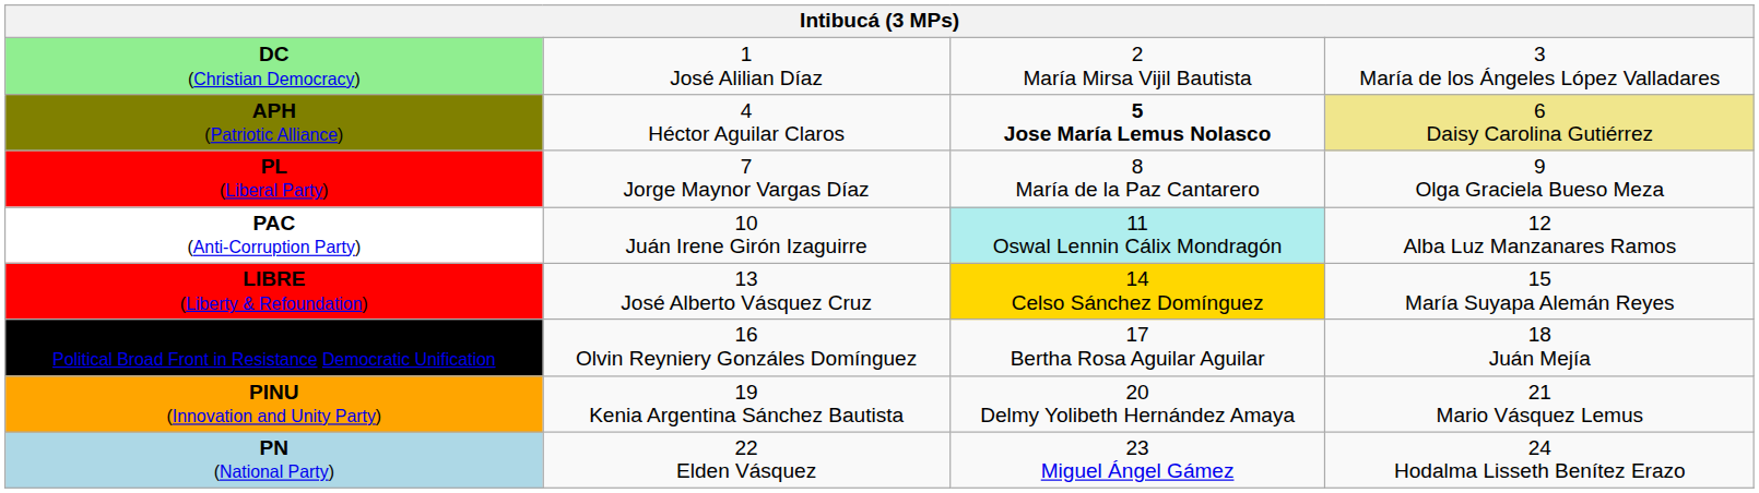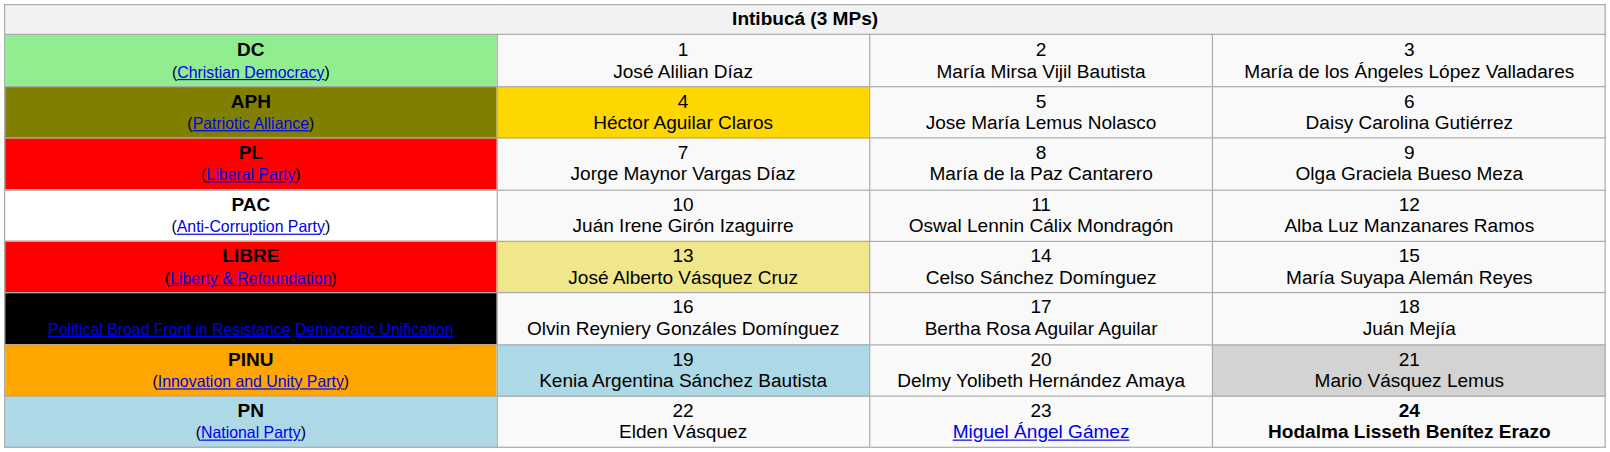APH (Patriotic Alliance) | column 2: no background -> gold background
APH (Patriotic Alliance) | column 3: bold -> normal
APH (Patriotic Alliance) | column 4: khaki background -> no background
PAC (Anti-Corruption Party) | column 3: paleturquoise background -> no background
LIBRE (Liberty & Refoundation) | column 2: no background -> khaki background
LIBRE (Liberty & Refoundation) | column 3: gold background -> no background
PINU (Innovation and Unity Party) | column 2: no background -> lightblue background
PINU (Innovation and Unity Party) | column 4: no background -> lightgrey background
PN (National Party) | column 4: normal -> bold
